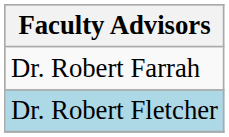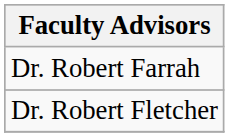row 3 | column 1: lightblue background -> no background
